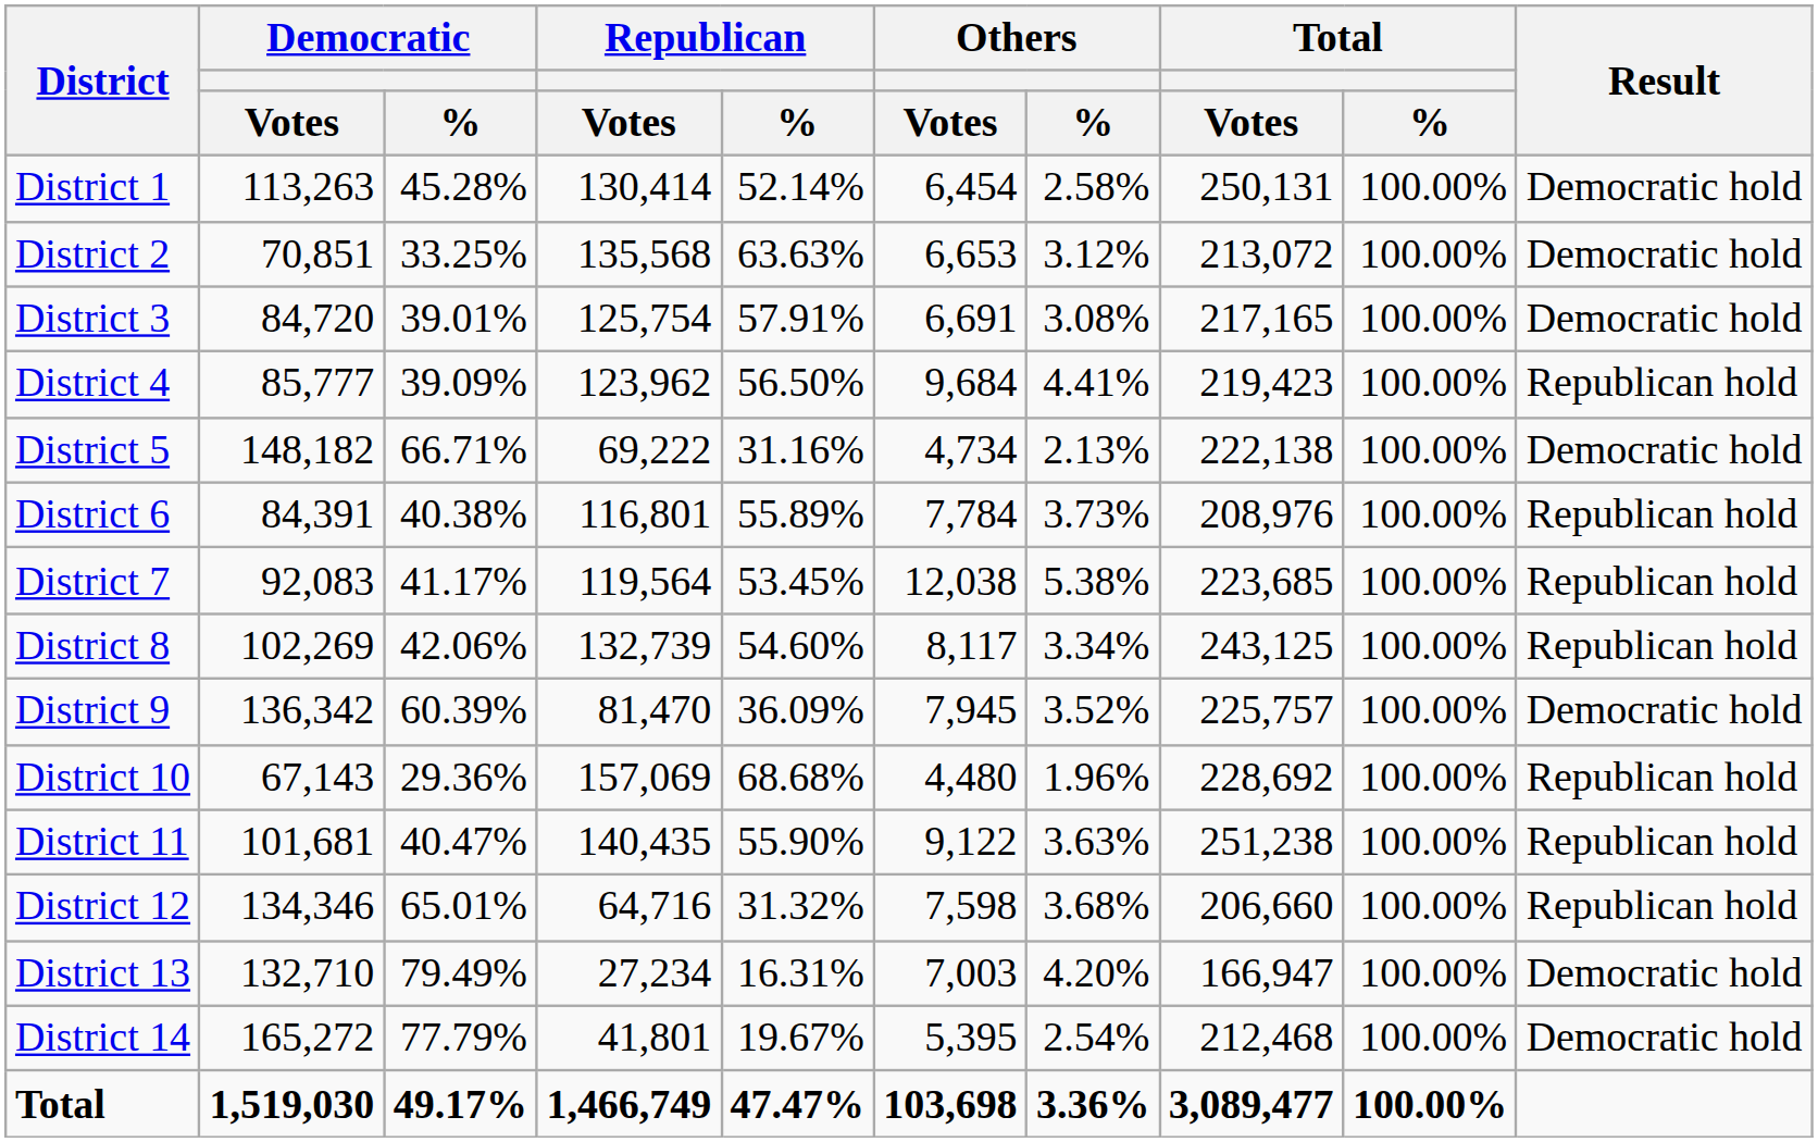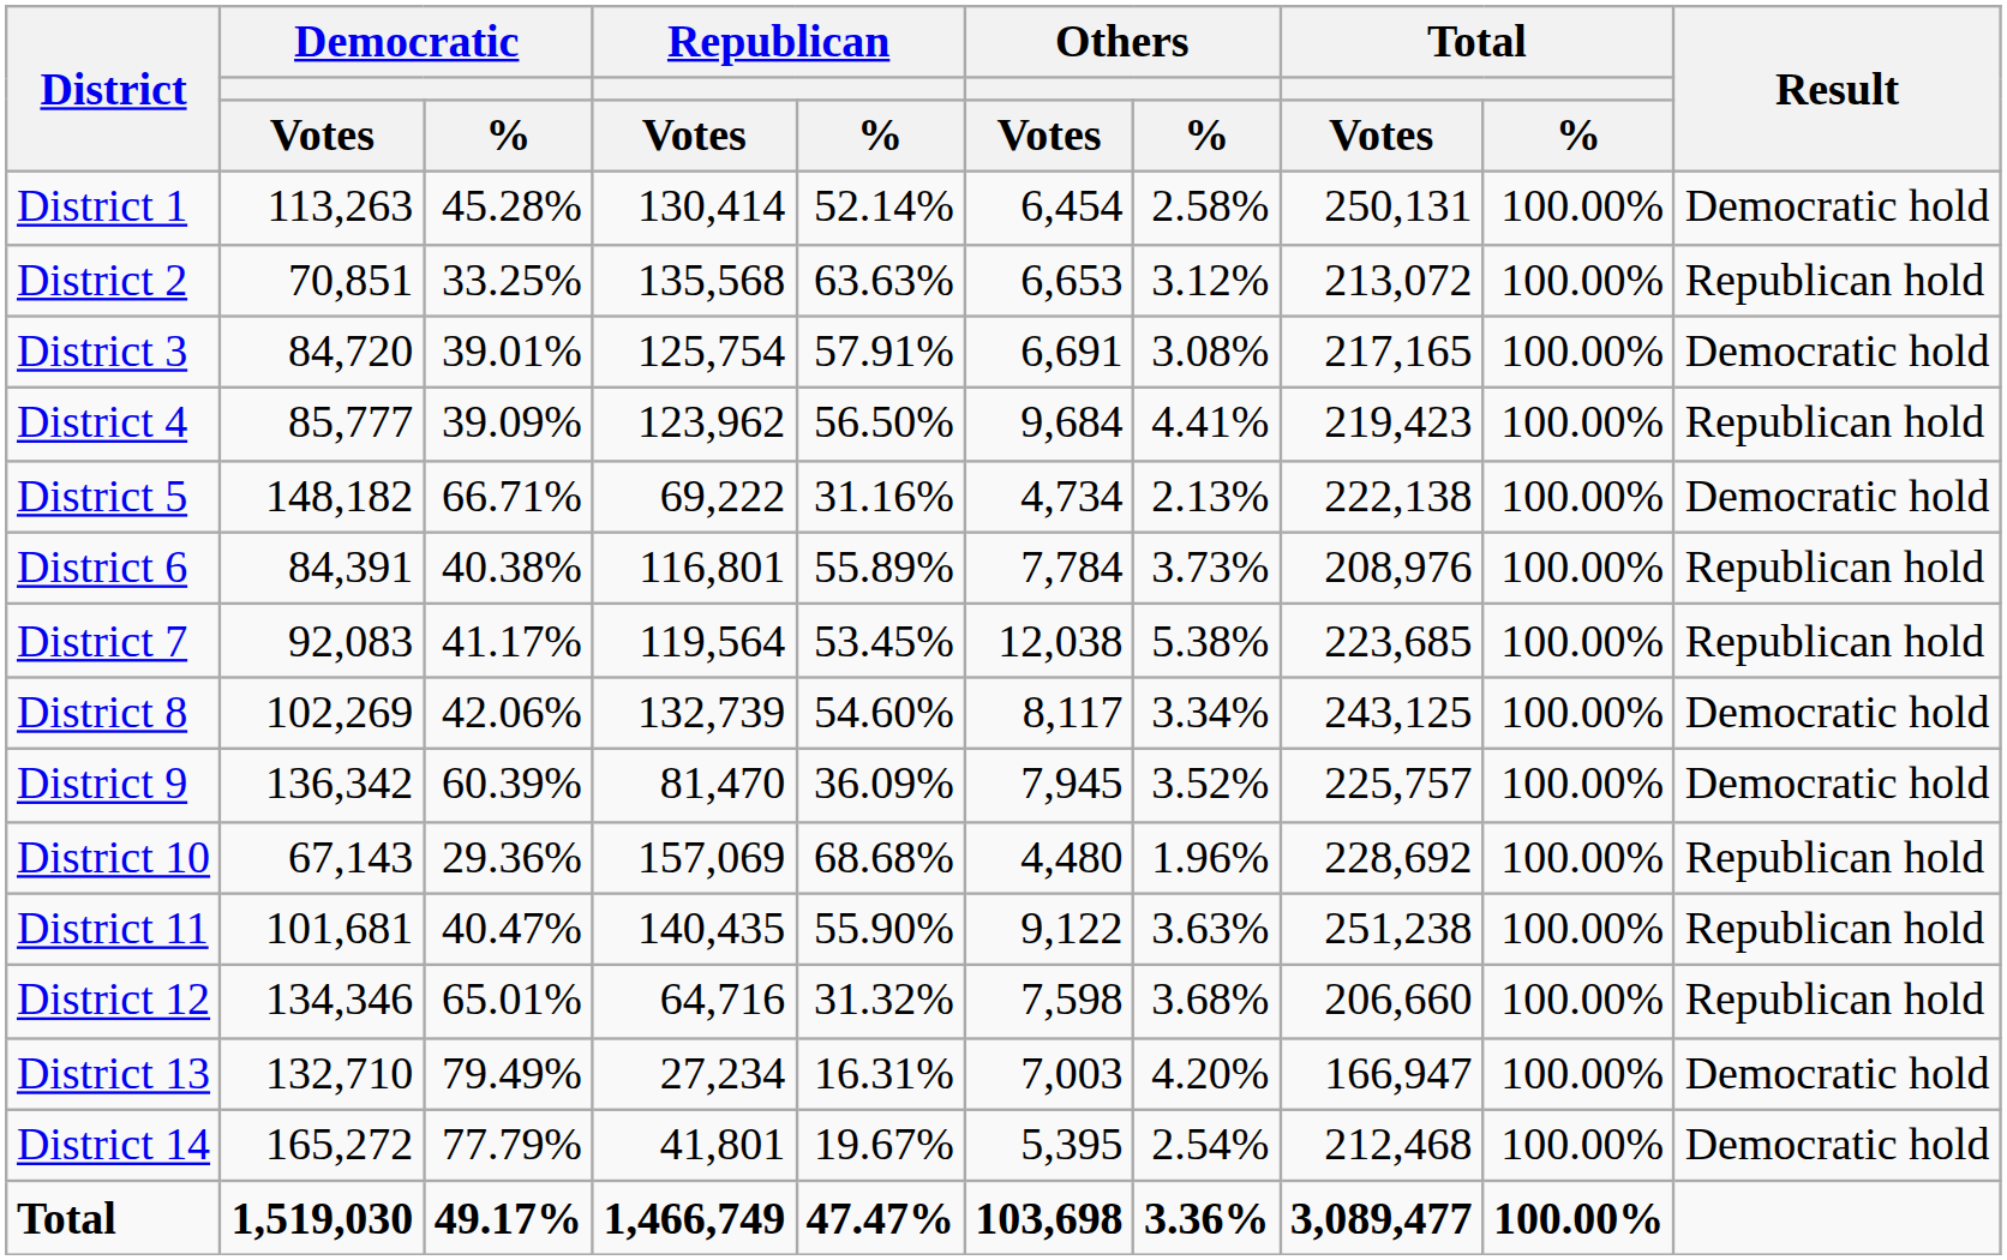District 2 | Result: Democratic hold -> Republican hold
District 8 | Result: Republican hold -> Democratic hold
